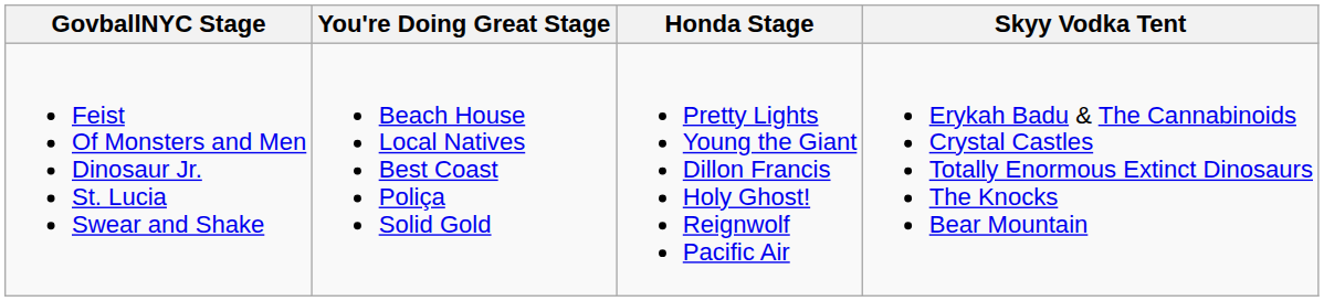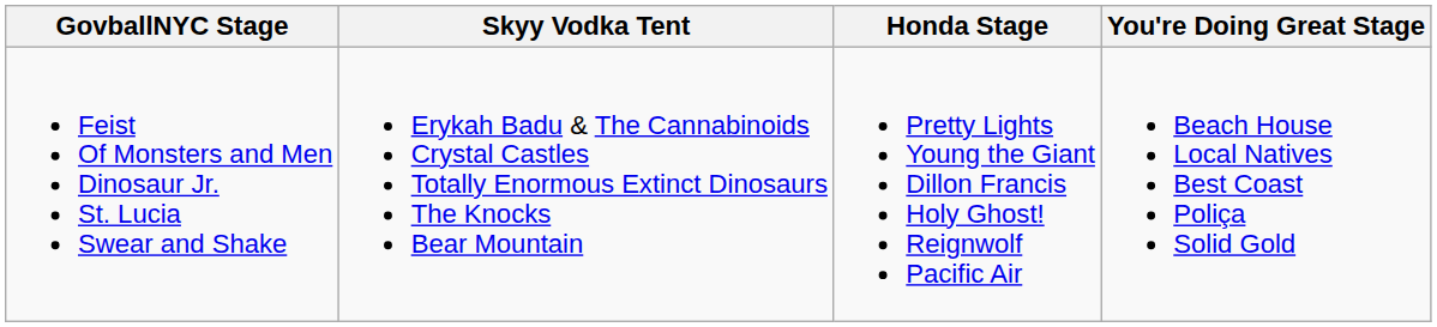columns swapped: You're Doing Great Stage <-> Skyy Vodka Tent
